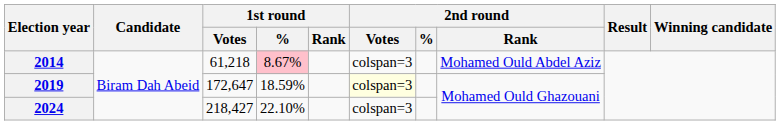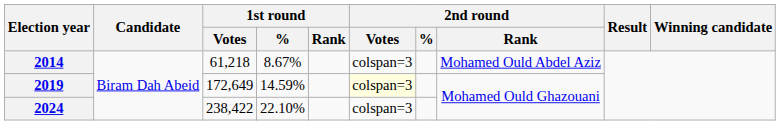2014 | 1st round / %: pink background -> no background
2019 | 1st round / Votes: 172,647 -> 172,649
2019 | 1st round / %: 18.59% -> 14.59%
2024 | 1st round / Votes: 218,427 -> 238,422
